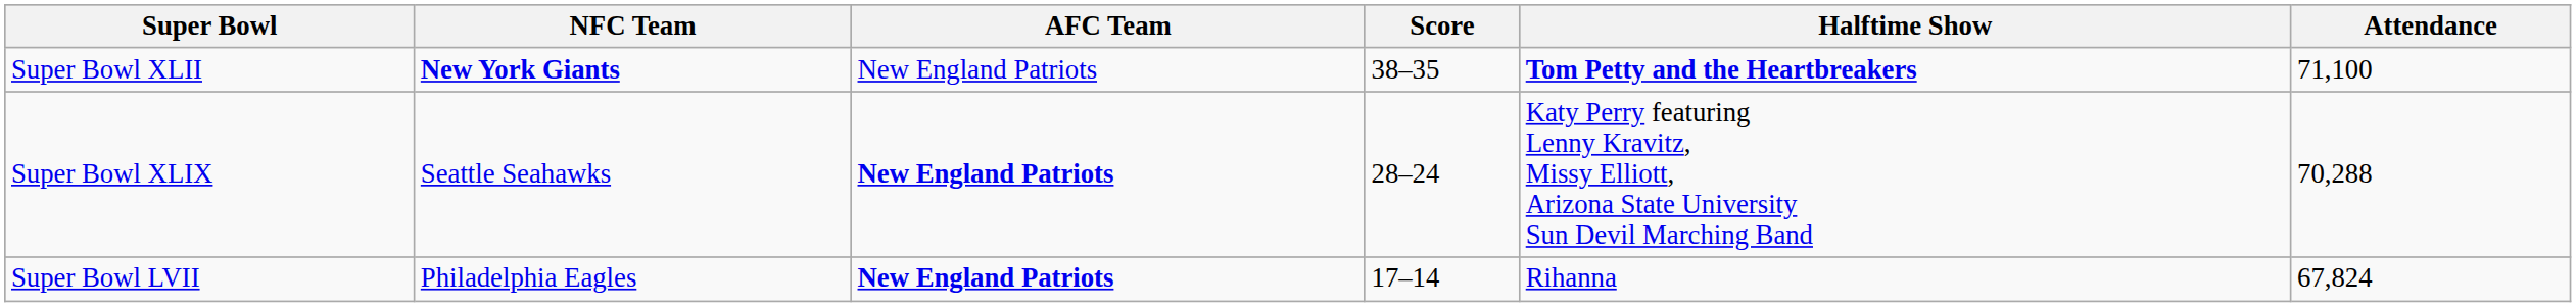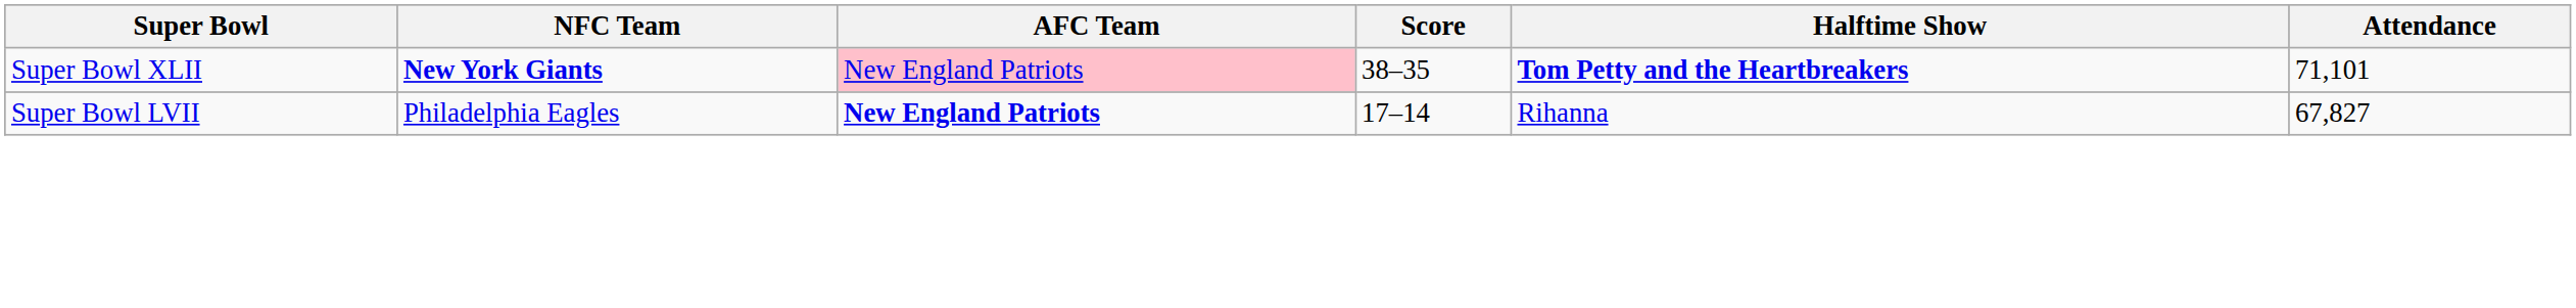Super Bowl XLII | AFC Team: no background -> pink background
Super Bowl XLII | Attendance: 71,100 -> 71,101
- row: Super Bowl XLIX | Seattle Seahawks | New England Patriots | 28–24 | Katy Perry featuring Lenny Kravitz, Missy Elliott, Arizona State University Sun Devil Marching Band | 70,288
Super Bowl LVII | Attendance: 67,824 -> 67,827
